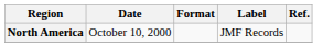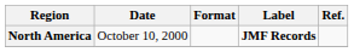North America | Label: normal -> bold
